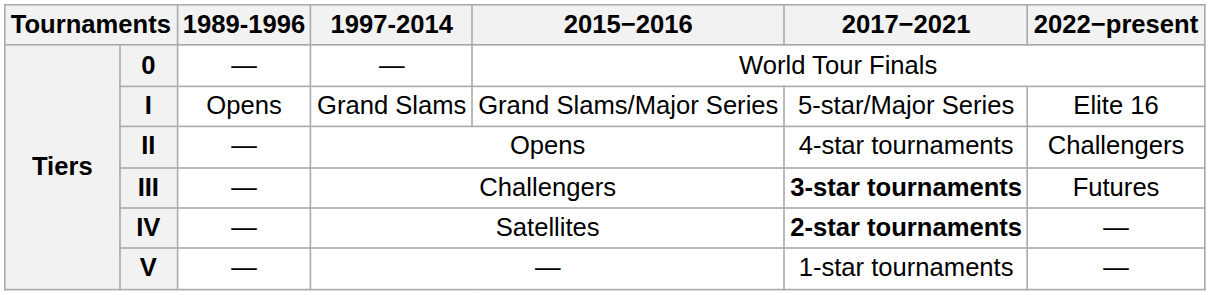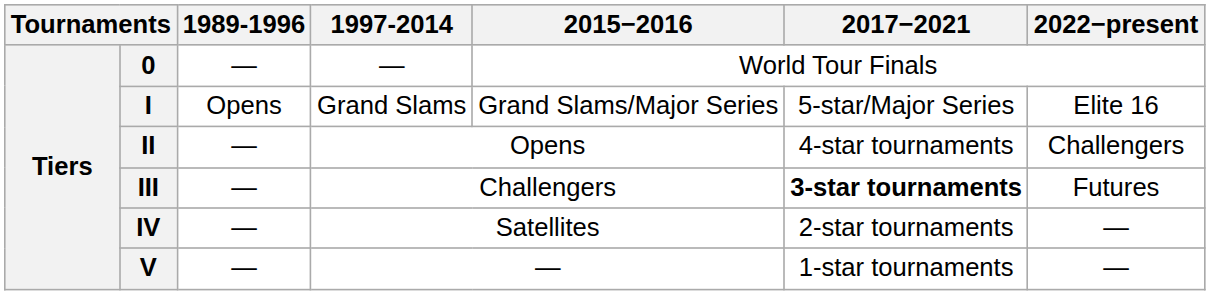IV | 2017−2021: bold -> normal
